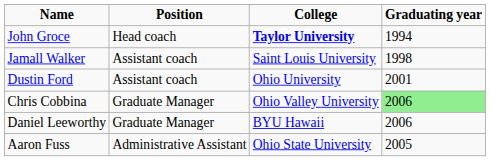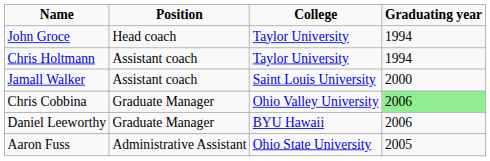John Groce | column 3: bold -> normal
+ row: Chris Holtmann | Assistant coach | Taylor University | 1994
Jamall Walker | column 4: 1998 -> 2000
- row: Dustin Ford | Assistant coach | Ohio University | 2001
